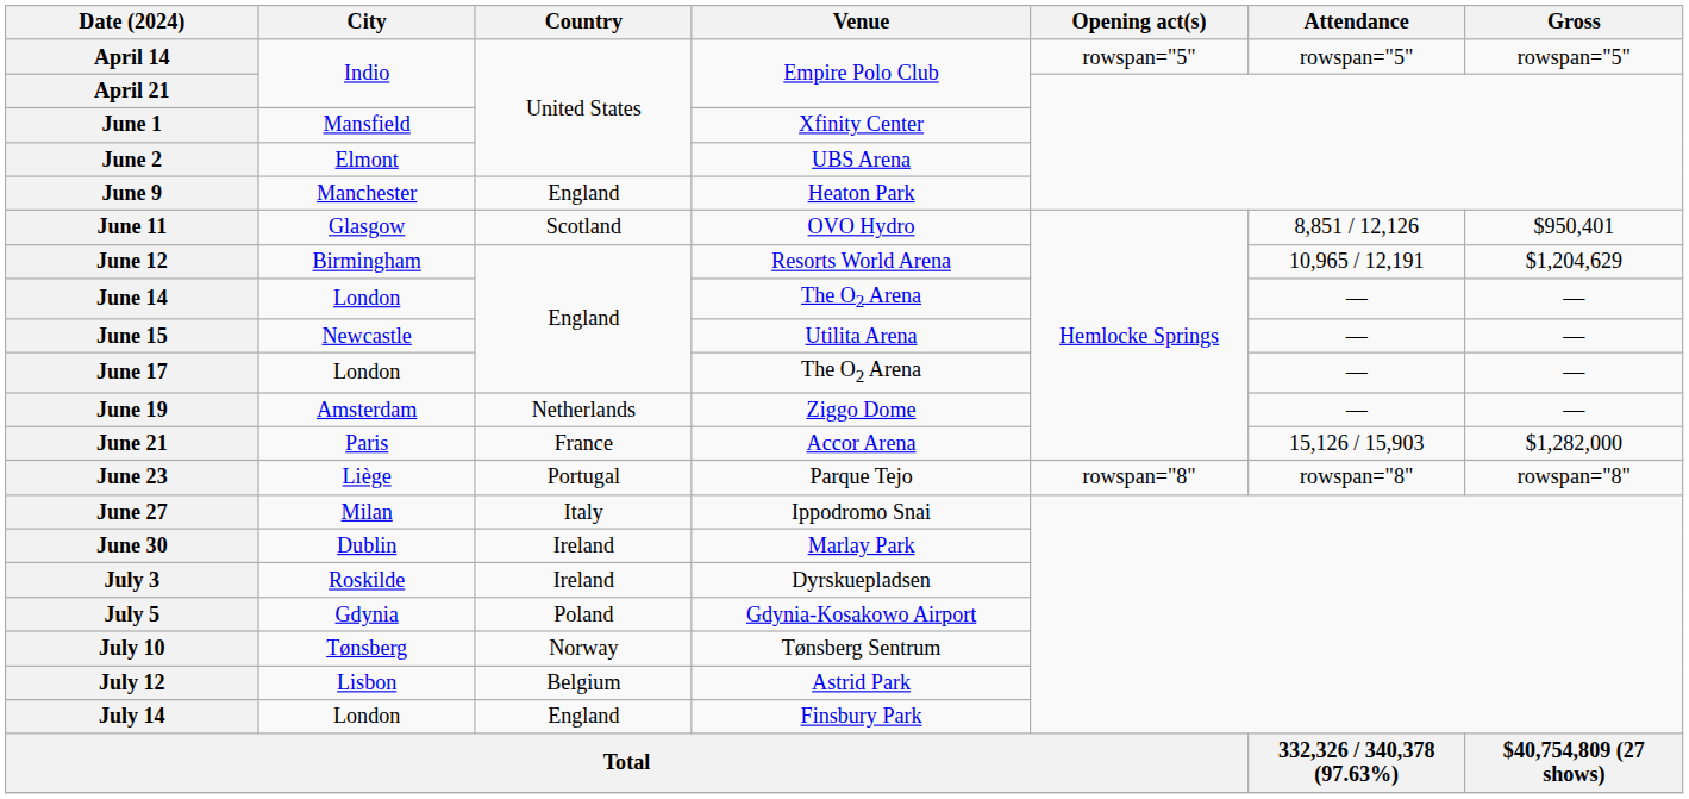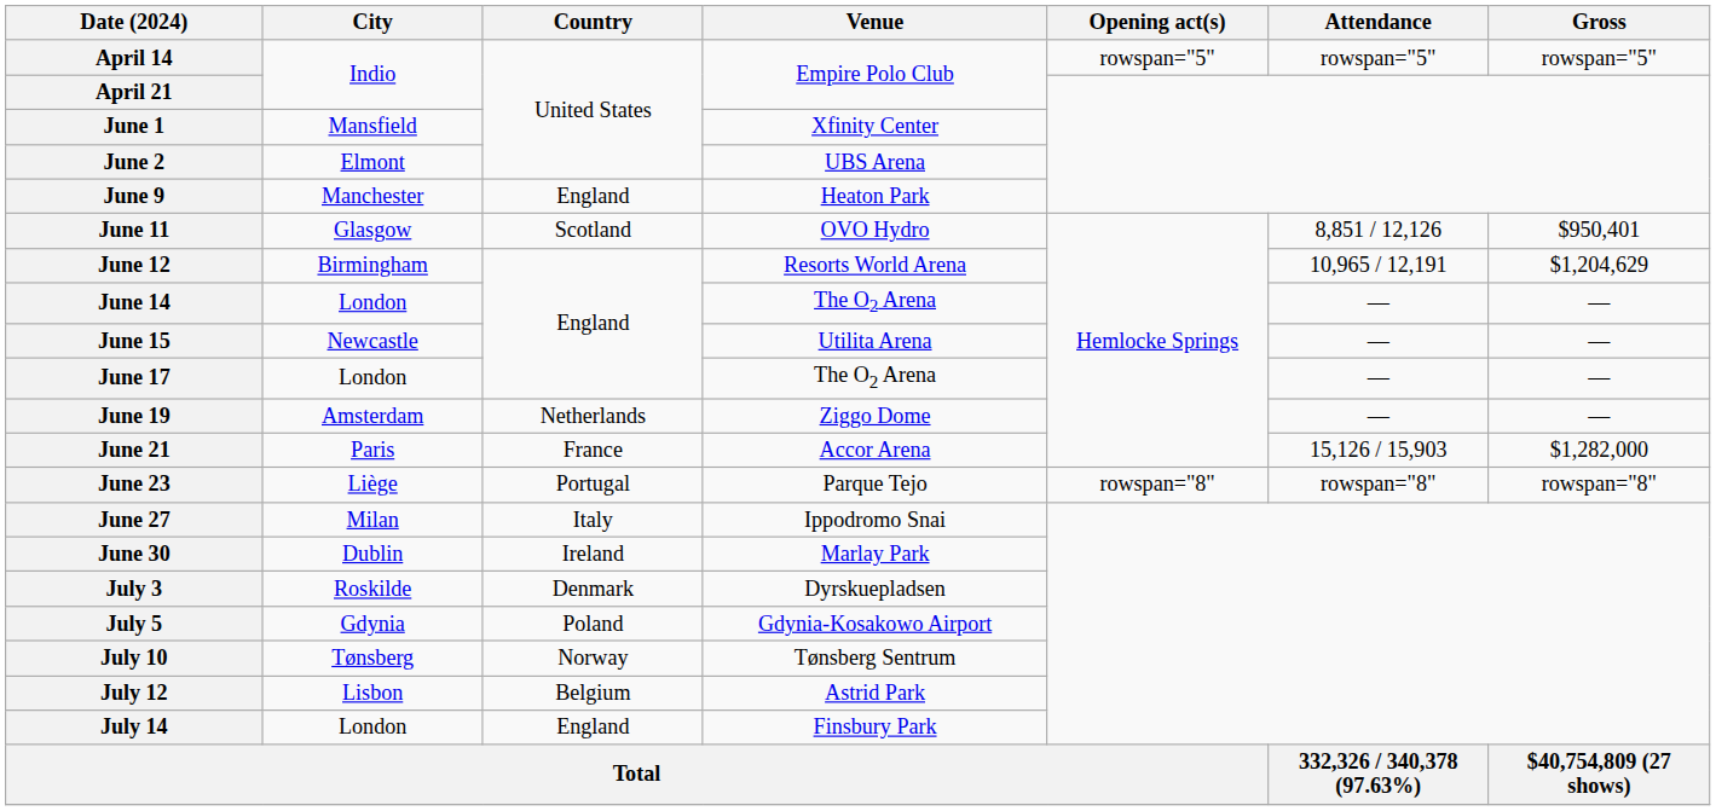July 3 | Country: Ireland -> Denmark
